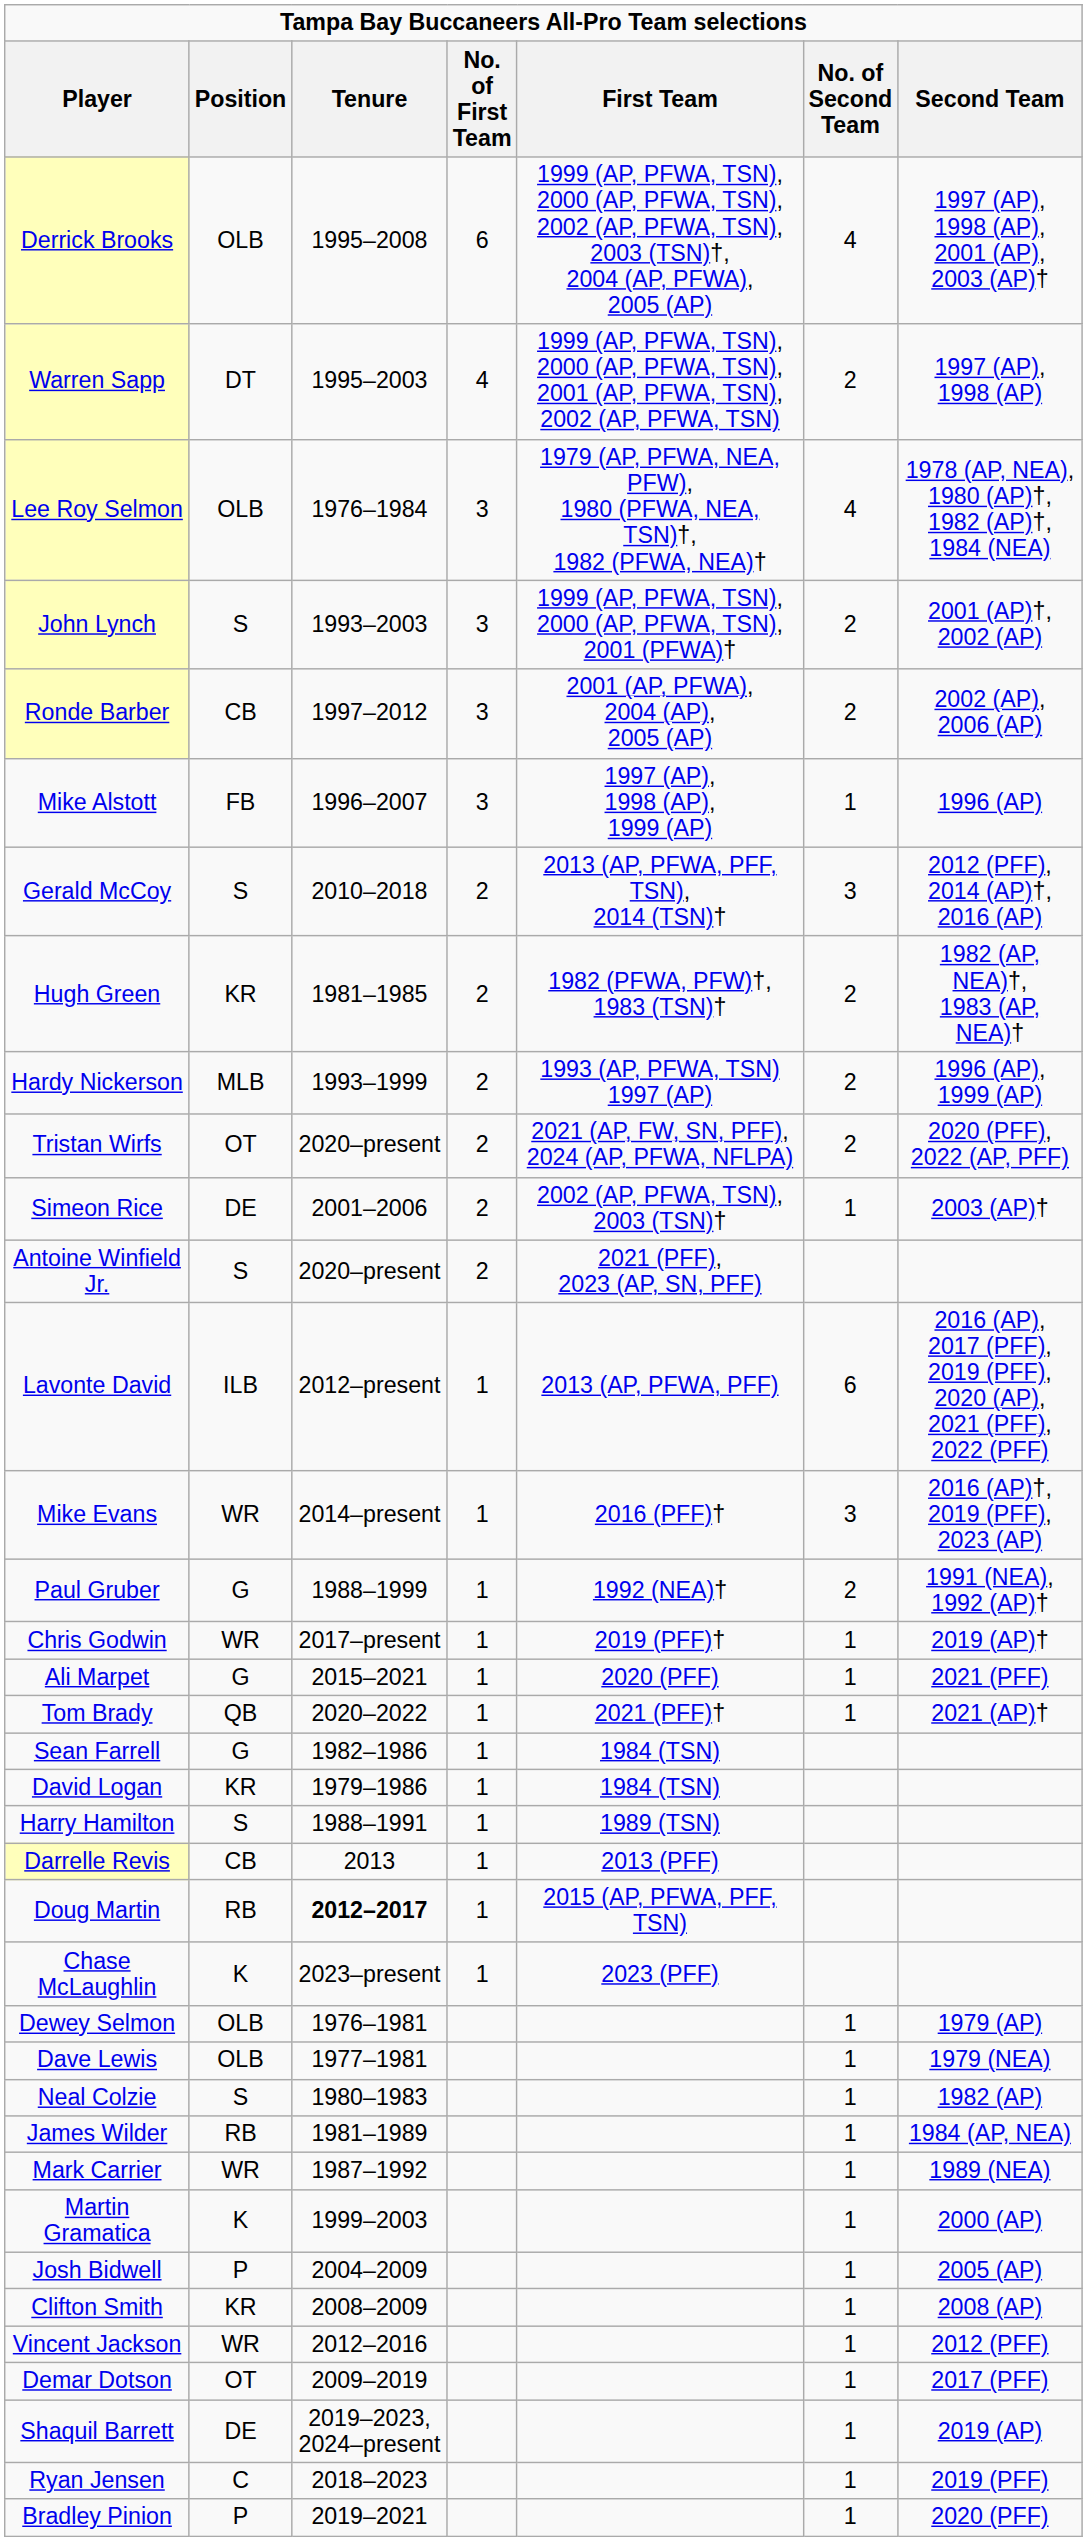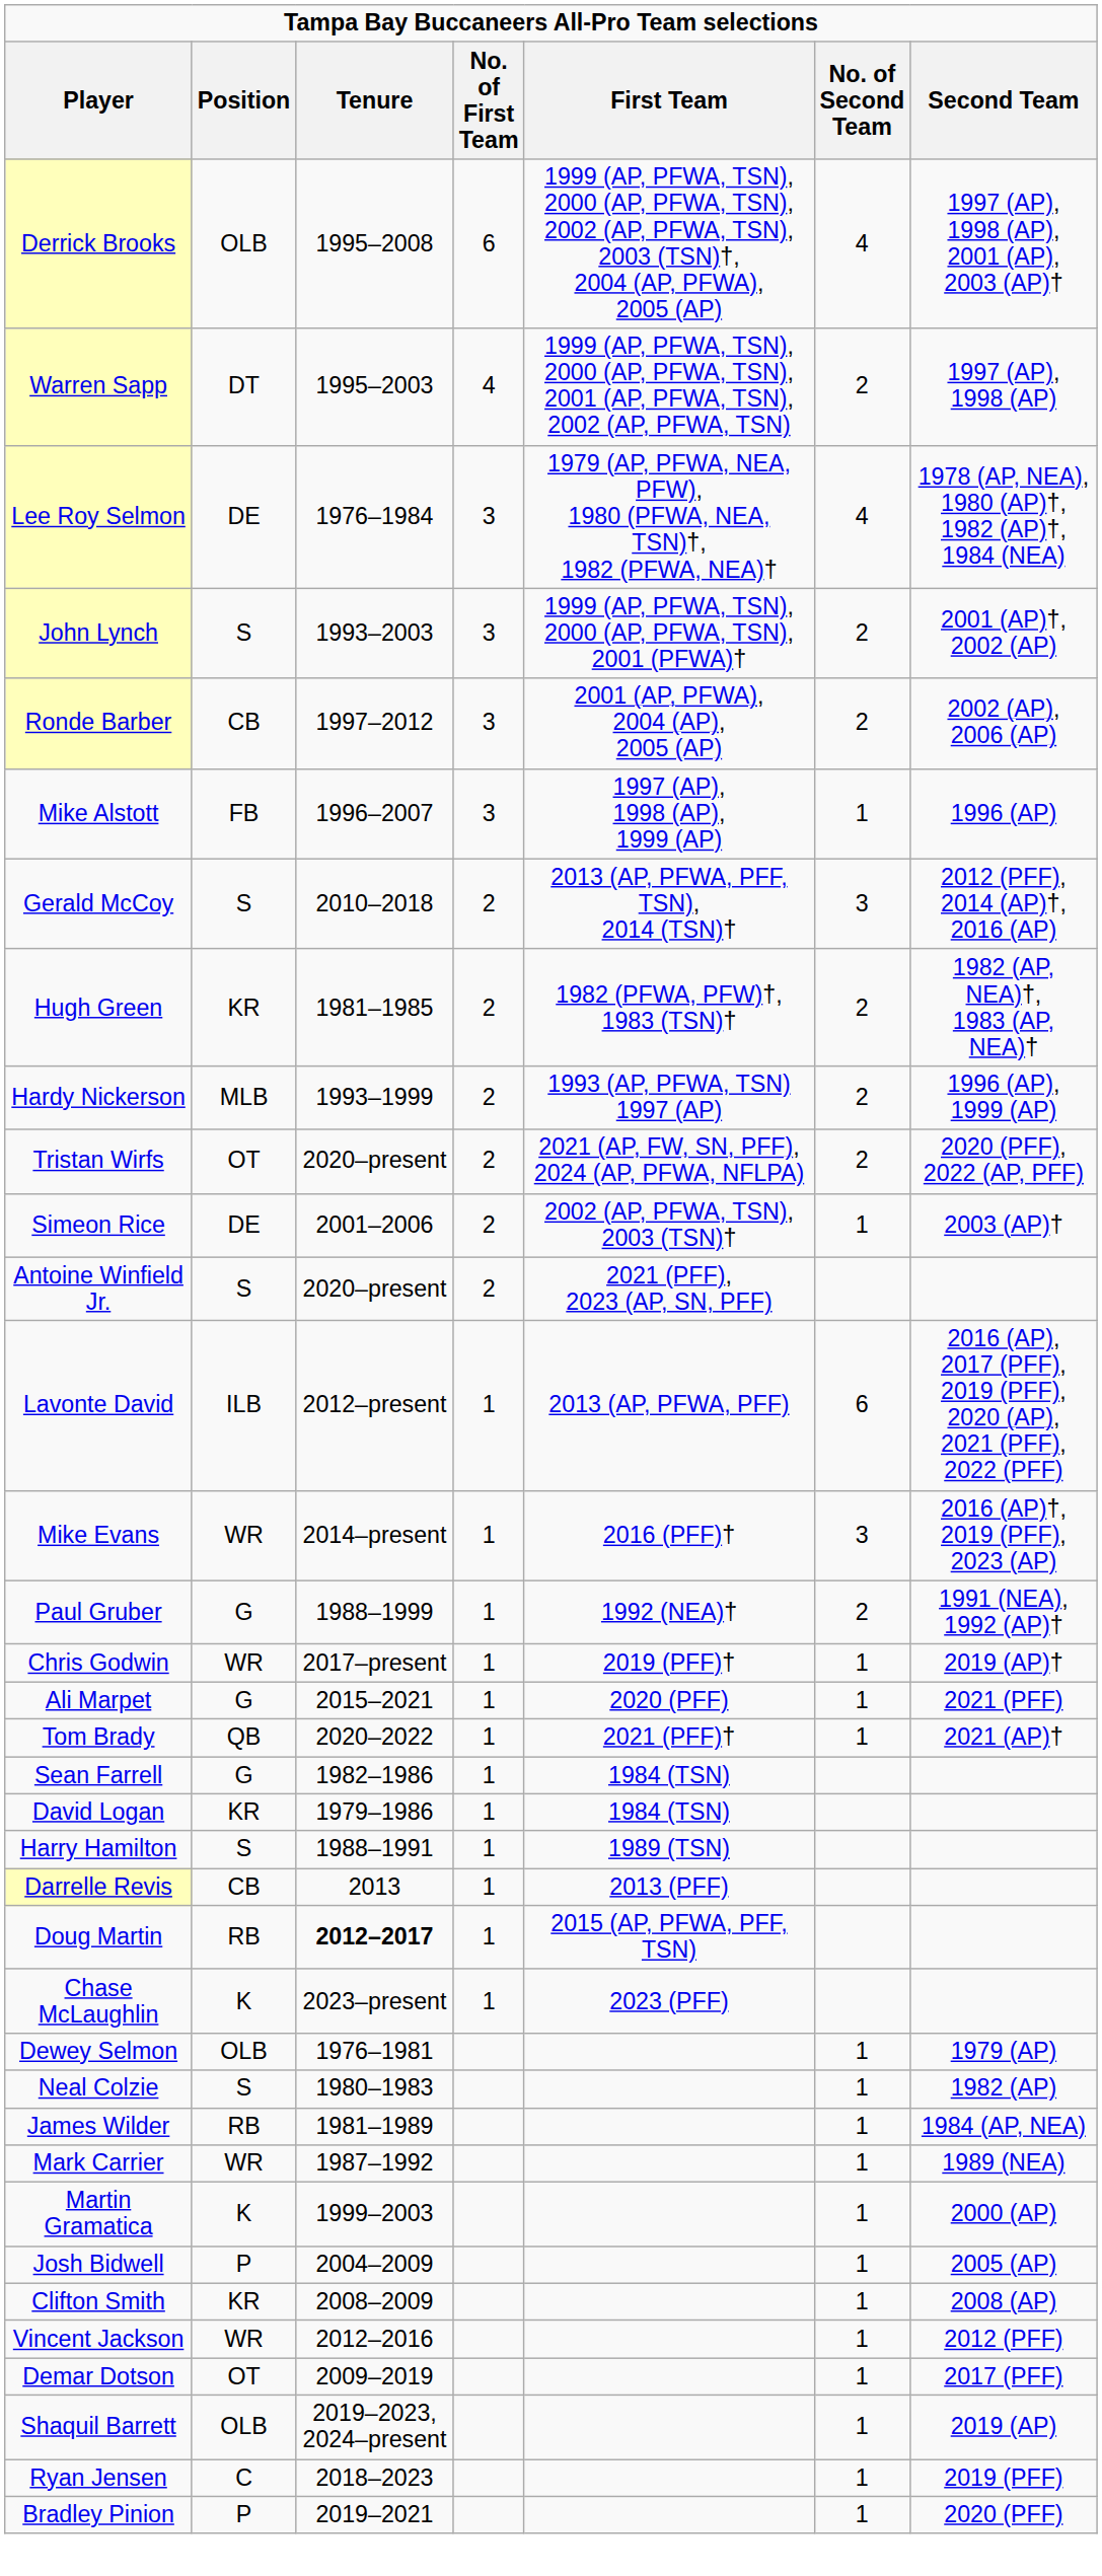Lee Roy Selmon | Position: OLB -> DE
- row: Dave Lewis | OLB | 1977–1981 | 1 | 1979 (NEA)
Shaquil Barrett | Position: DE -> OLB
